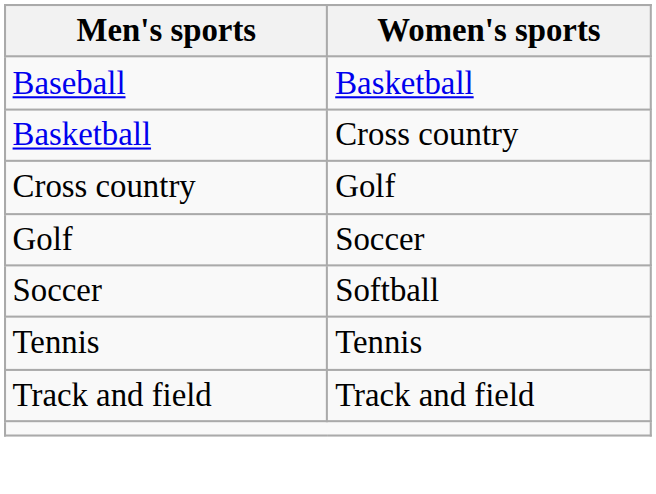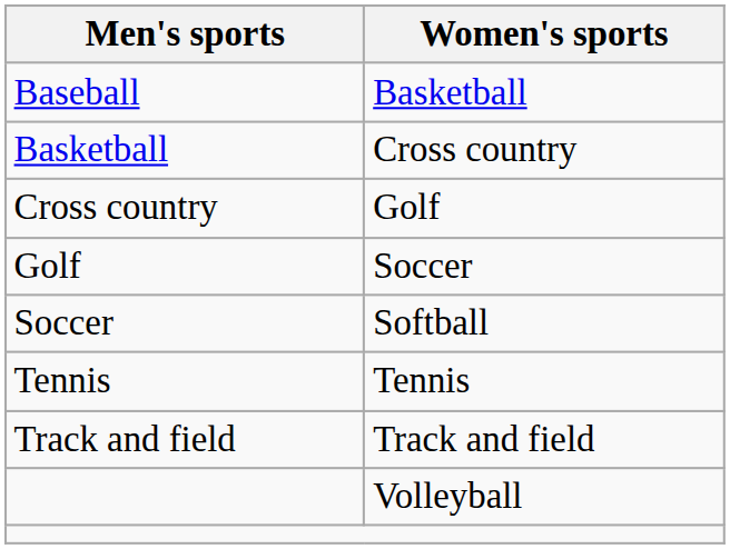+ row: Volleyball
